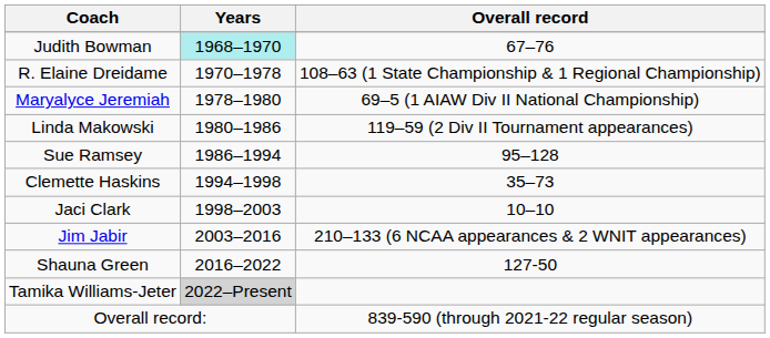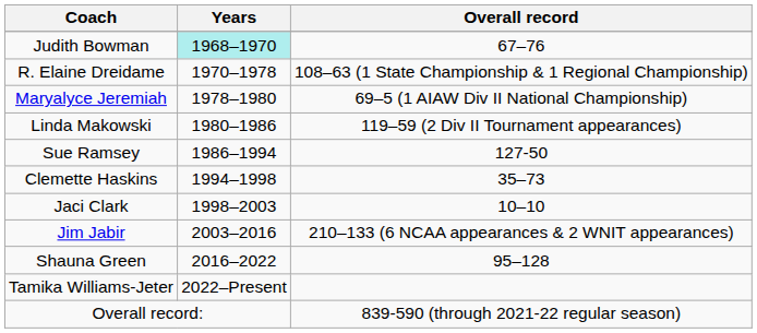Sue Ramsey | Overall record: 95–128 -> 127-50
Shauna Green | Overall record: 127-50 -> 95–128
Tamika Williams-Jeter | Years: lightgrey background -> no background
